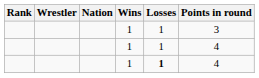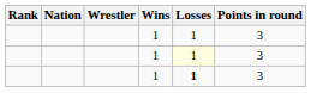columns swapped: Wrestler <-> Nation
row 3 | Losses: no background -> lightyellow background
row 3 | Points in round: 4 -> 3
row 4 | Points in round: 4 -> 3
